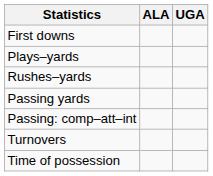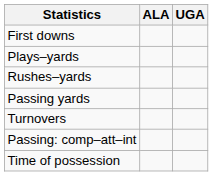rows swapped: Passing: comp–att–int <-> Turnovers
